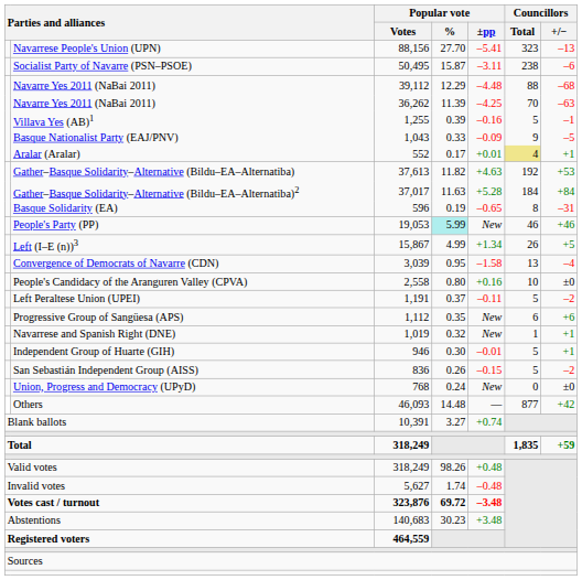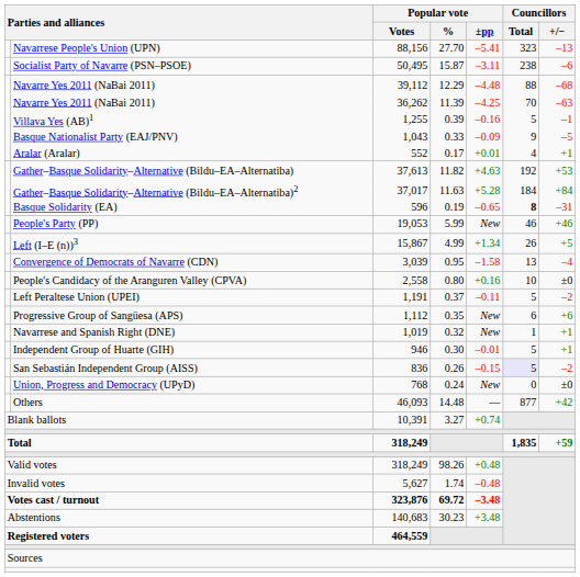Aralar (Aralar) | Councillors / Total: khaki background -> no background
Basque Solidarity (EA) | Councillors / Total: normal -> bold
People's Party (PP) | Popular vote / %: paleturquoise background -> no background
San Sebastián Independent Group (AISS) | Councillors / Total: no background -> lavender background
